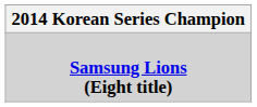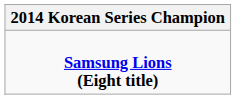row 2 | column 1: lightgrey background -> no background
